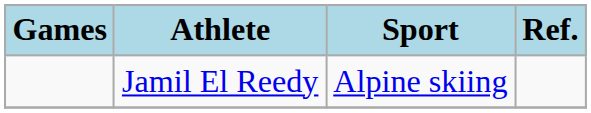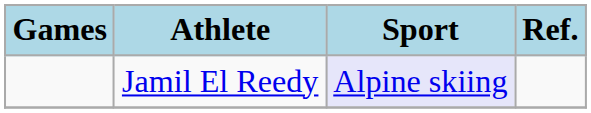Jamil El Reedy | Sport: no background -> lavender background
